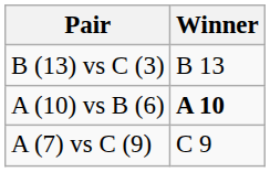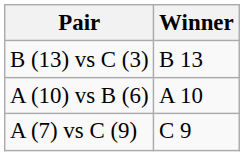A (10) vs B (6) | Winner: bold -> normal
